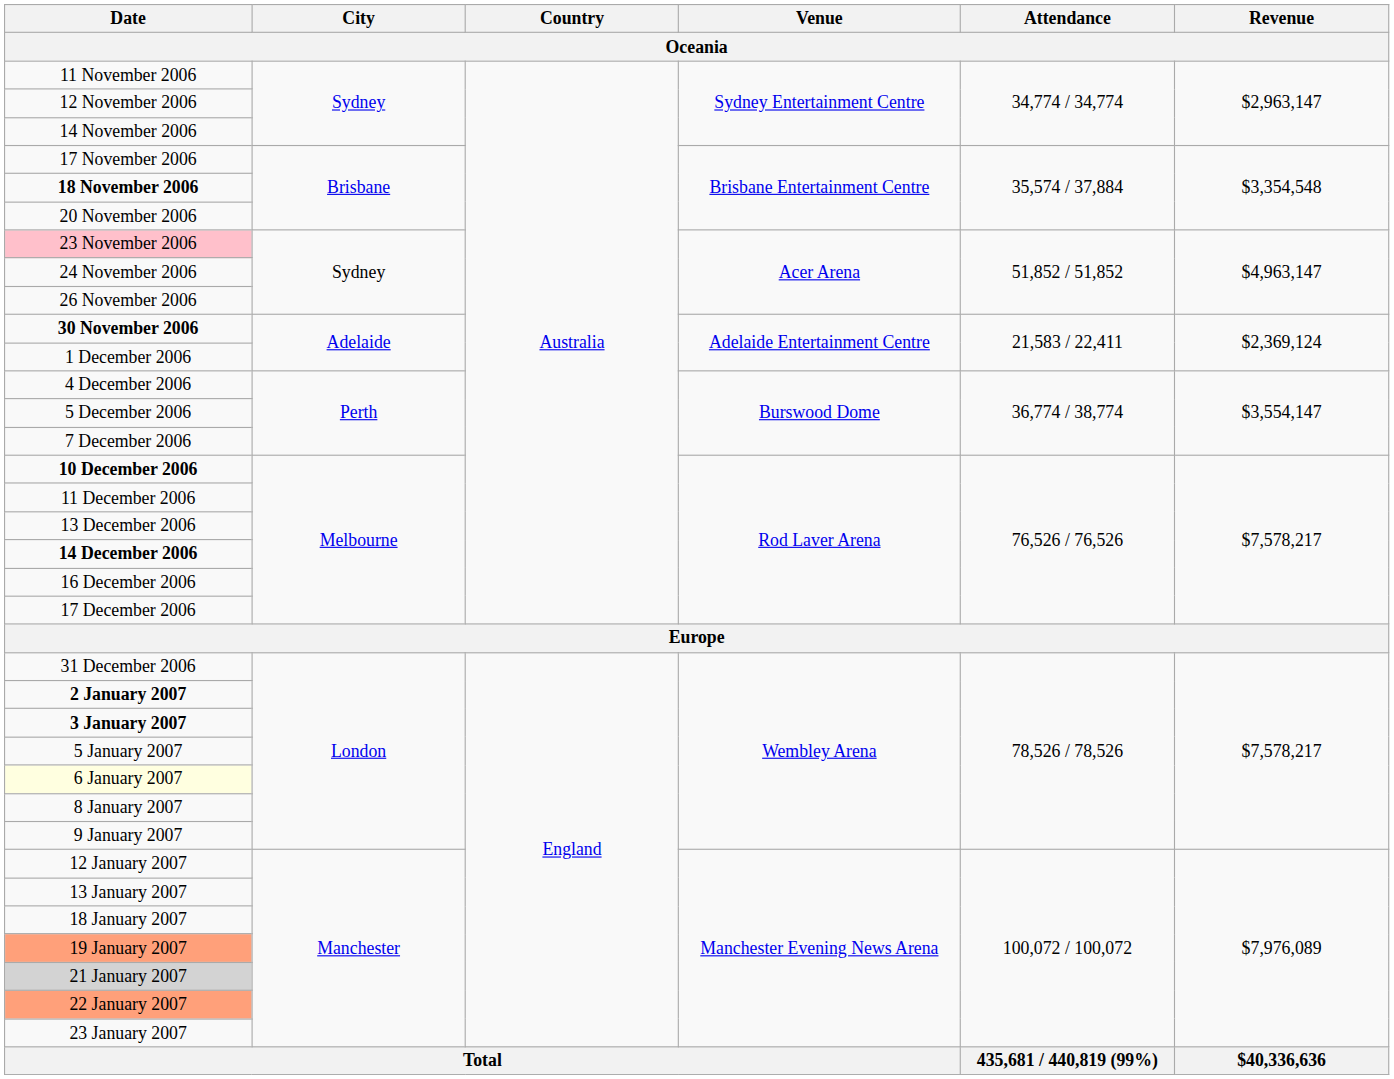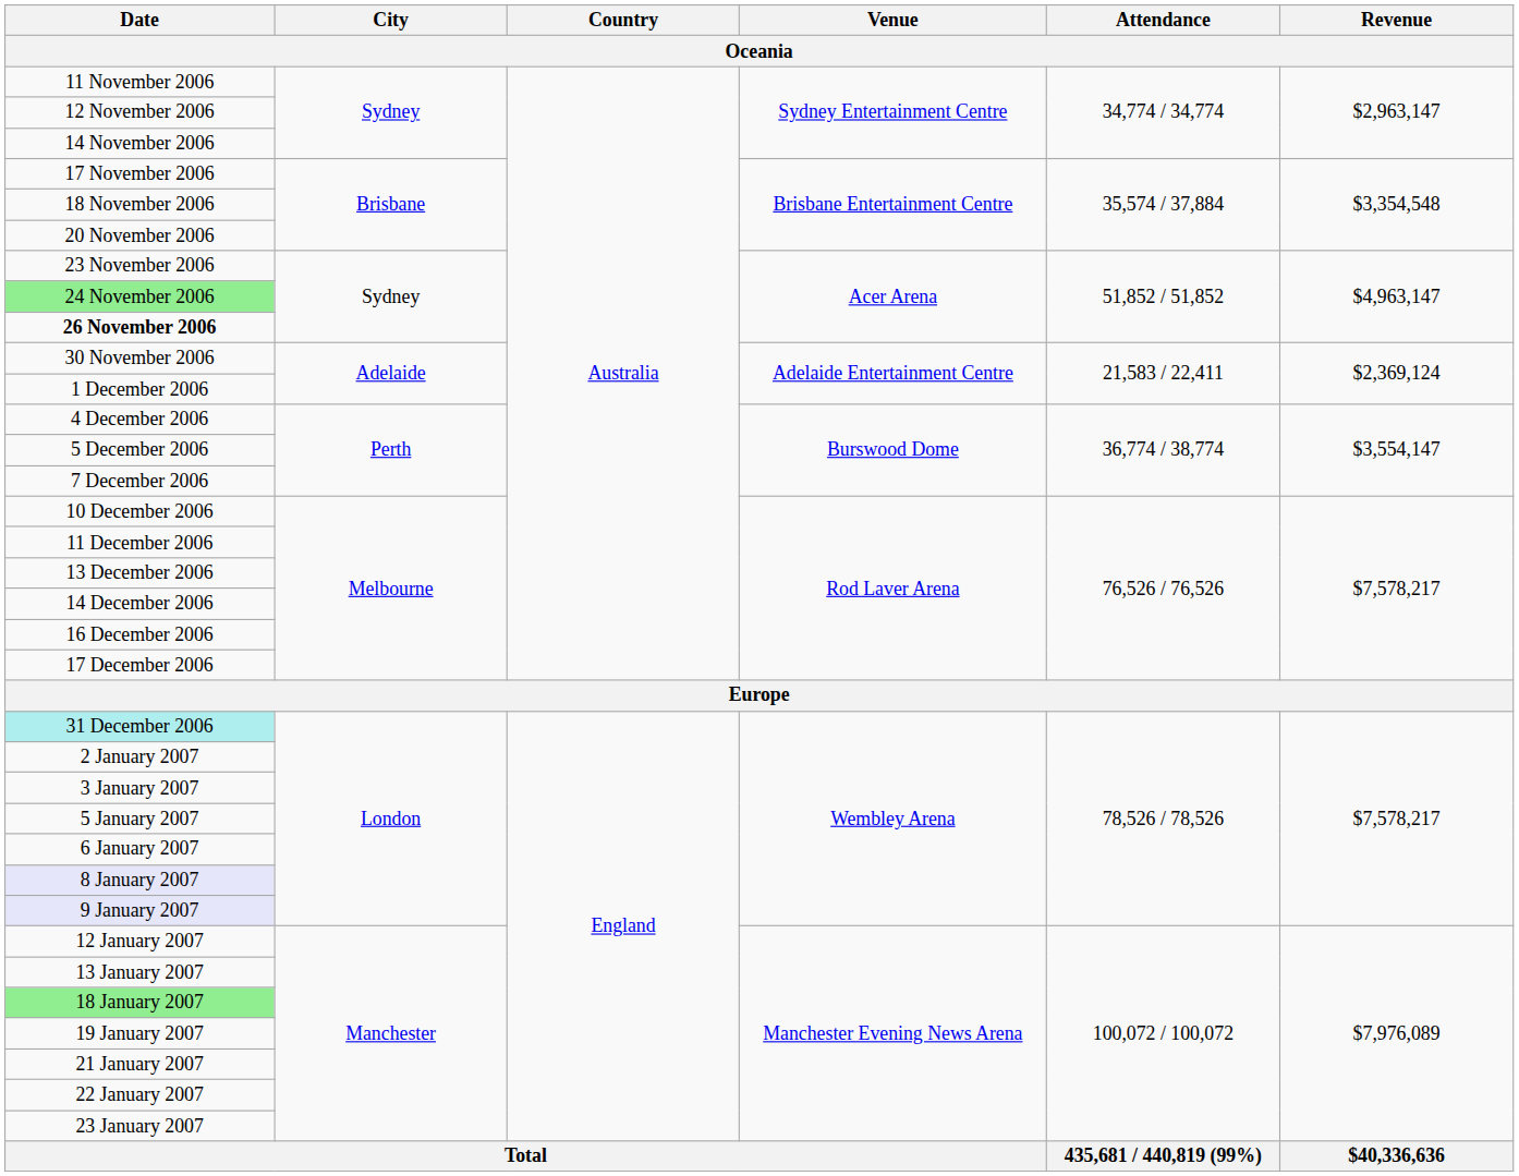18 November 2006 | Date: bold -> normal
23 November 2006 | Date: pink background -> no background
24 November 2006 | Date: no background -> lightgreen background
26 November 2006 | Date: normal -> bold
30 November 2006 | Date: bold -> normal
10 December 2006 | Date: bold -> normal
14 December 2006 | Date: bold -> normal
31 December 2006 | Date: no background -> paleturquoise background
2 January 2007 | Date: bold -> normal
3 January 2007 | Date: bold -> normal
6 January 2007 | Date: lightyellow background -> no background
8 January 2007 | Date: no background -> lavender background
9 January 2007 | Date: no background -> lavender background
18 January 2007 | Date: no background -> lightgreen background
19 January 2007 | Date: lightsalmon background -> no background
21 January 2007 | Date: lightgrey background -> no background
22 January 2007 | Date: lightsalmon background -> no background
